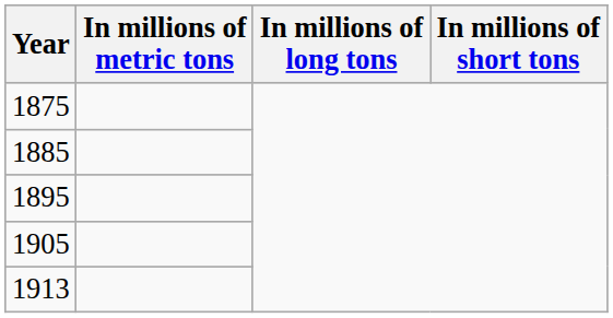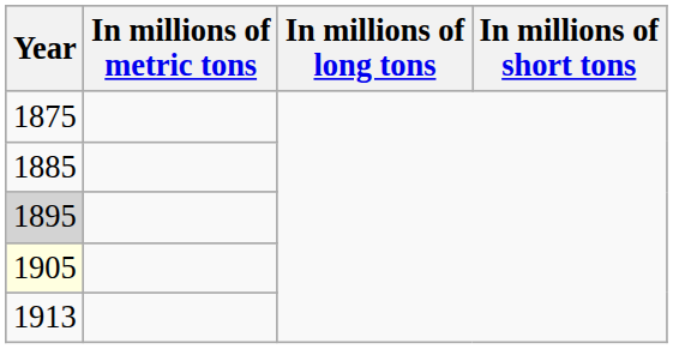1895 | Year: no background -> lightgrey background
1905 | Year: no background -> lightyellow background
